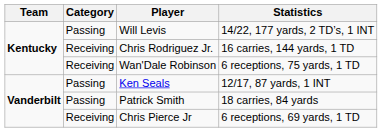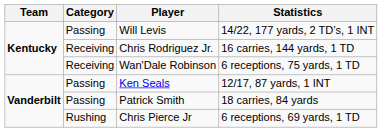Chris Pierce Jr | Category: Receiving -> Rushing
